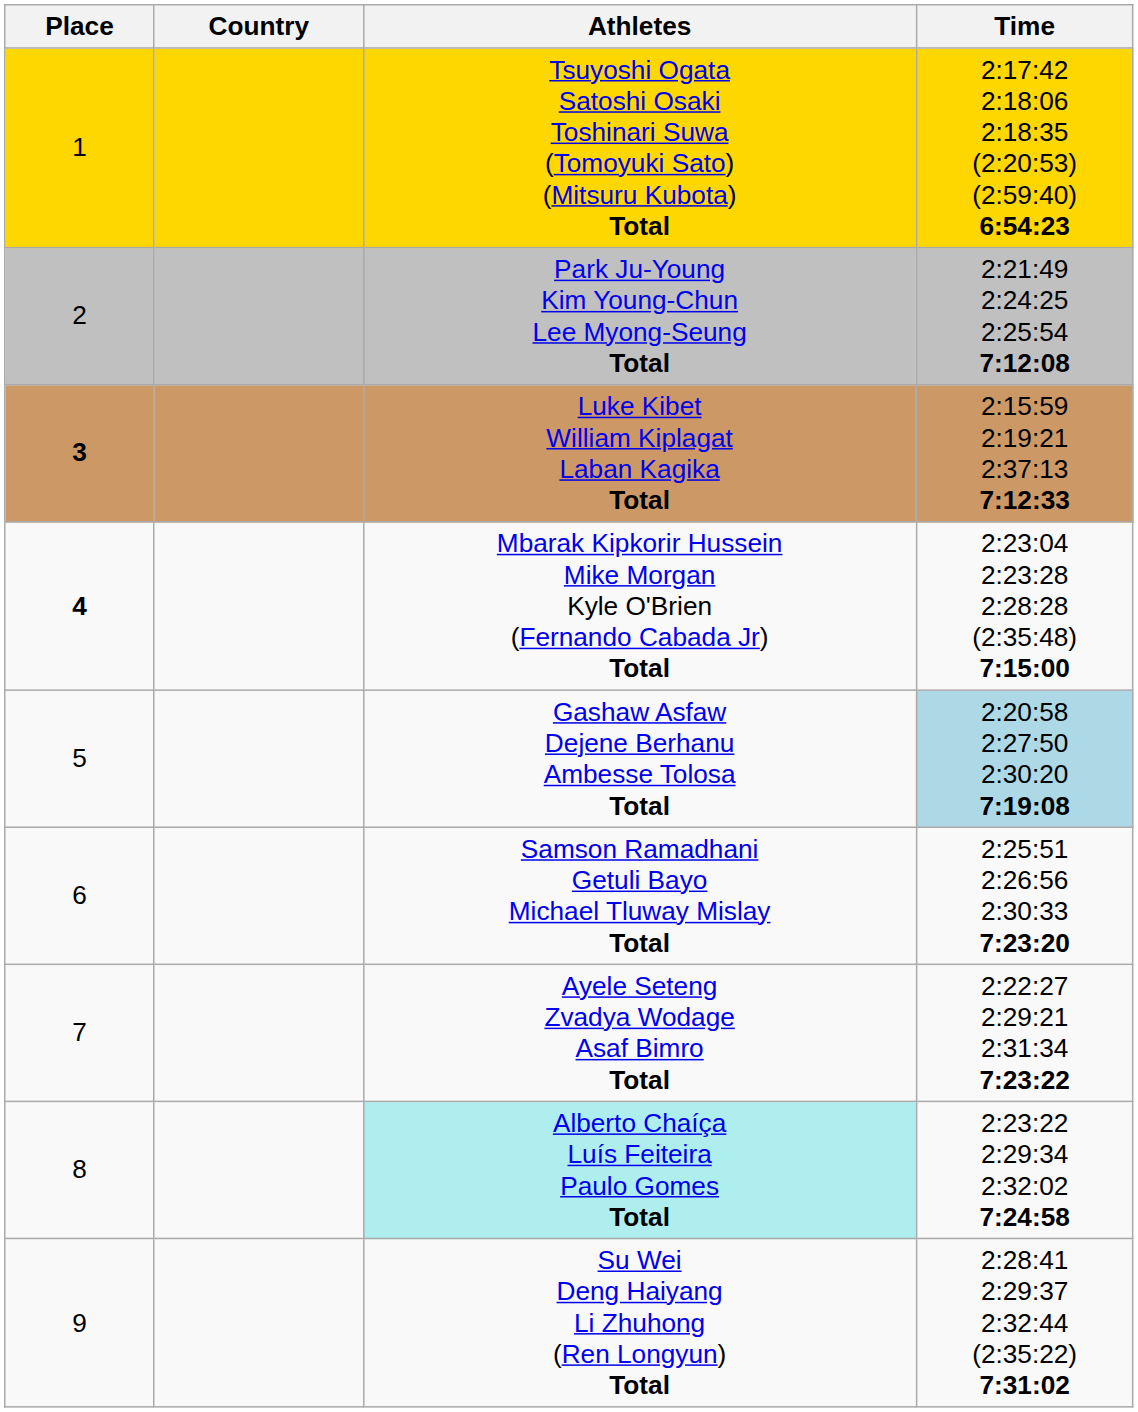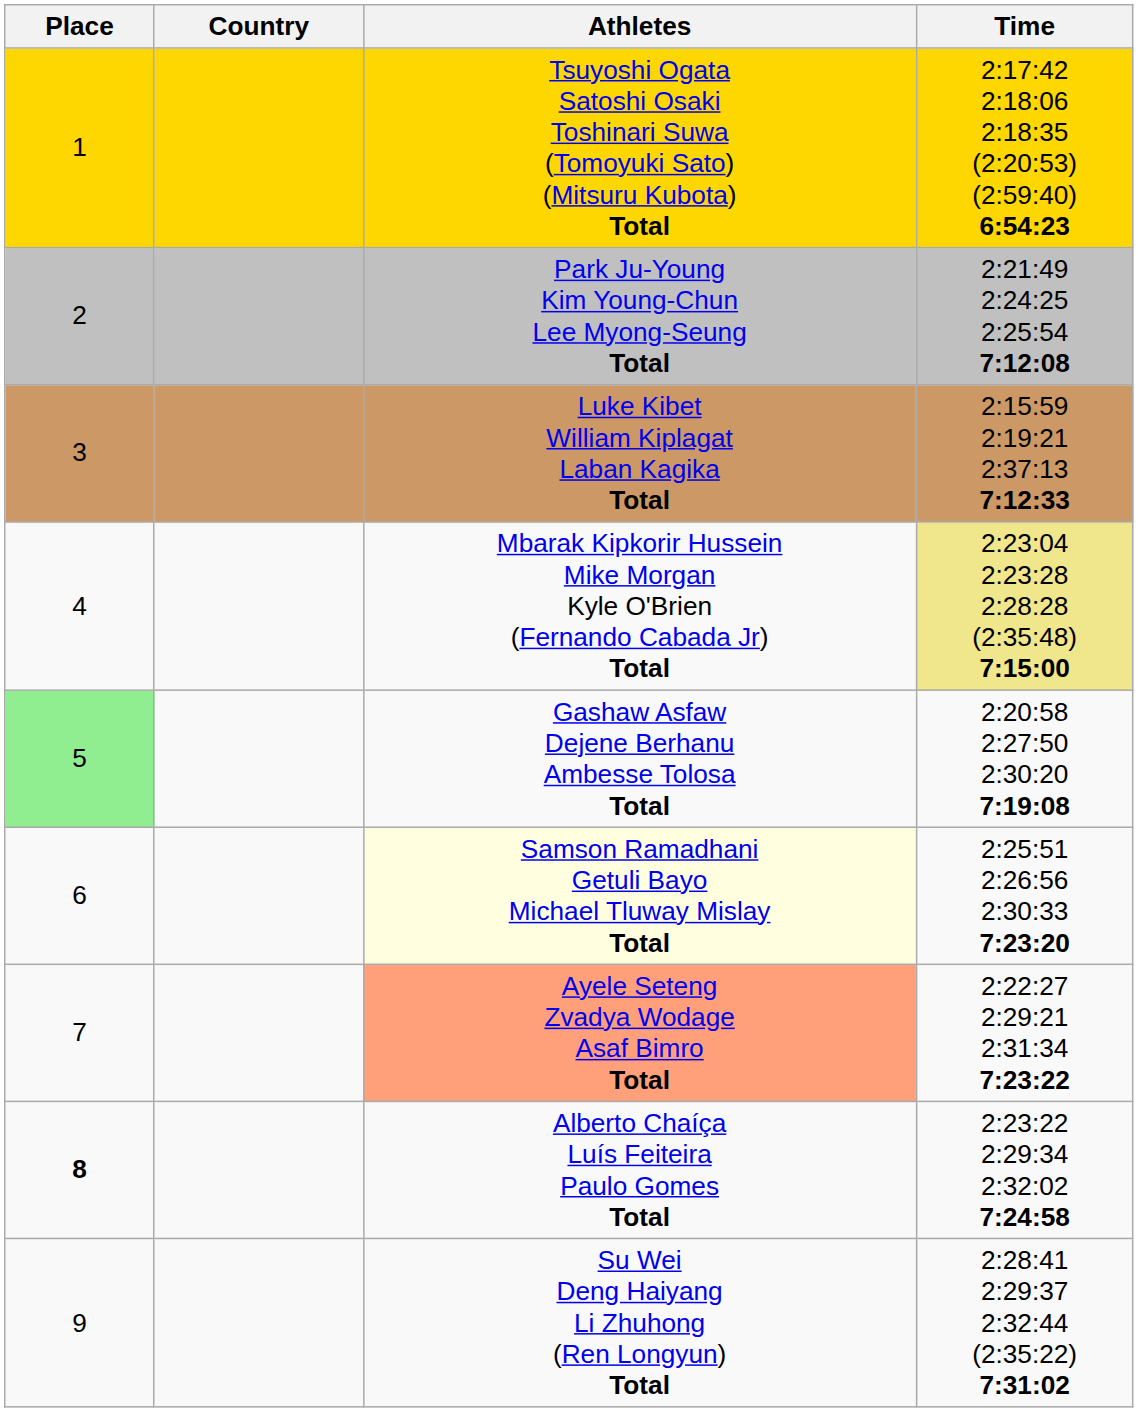row 4 | Place: bold -> normal
row 5 | Place: bold -> normal
row 5 | Time: no background -> khaki background
row 6 | Place: no background -> lightgreen background
row 6 | Time: lightblue background -> no background
row 7 | Athletes: no background -> lightyellow background
row 8 | Athletes: no background -> lightsalmon background
row 9 | Place: normal -> bold
row 9 | Athletes: paleturquoise background -> no background
